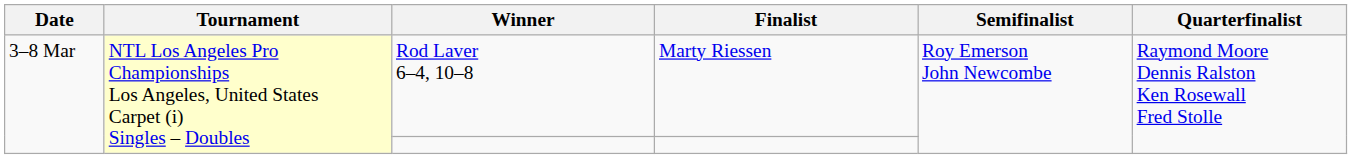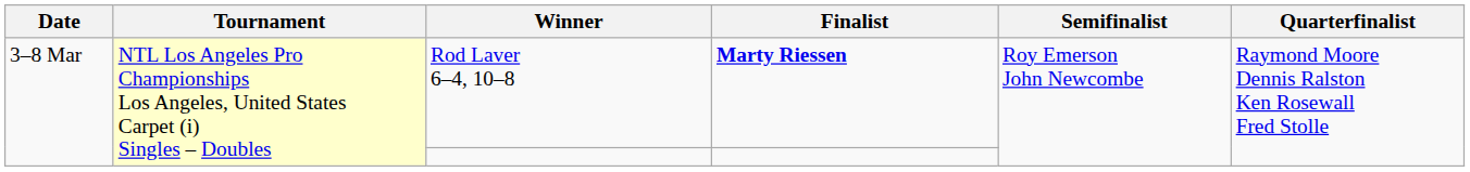Rod Laver 6–4, 10–8 | Finalist: normal -> bold
